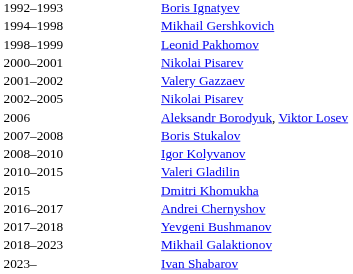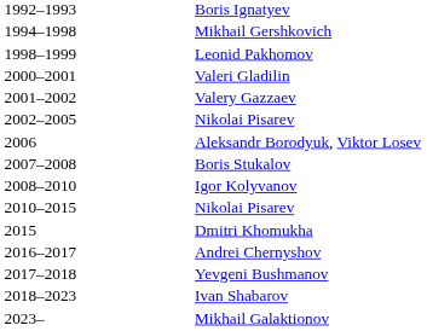row 4 | column 2: Nikolai Pisarev -> Valeri Gladilin
row 10 | column 2: Valeri Gladilin -> Nikolai Pisarev
row 14 | column 2: Mikhail Galaktionov -> Ivan Shabarov
row 15 | column 2: Ivan Shabarov -> Mikhail Galaktionov
